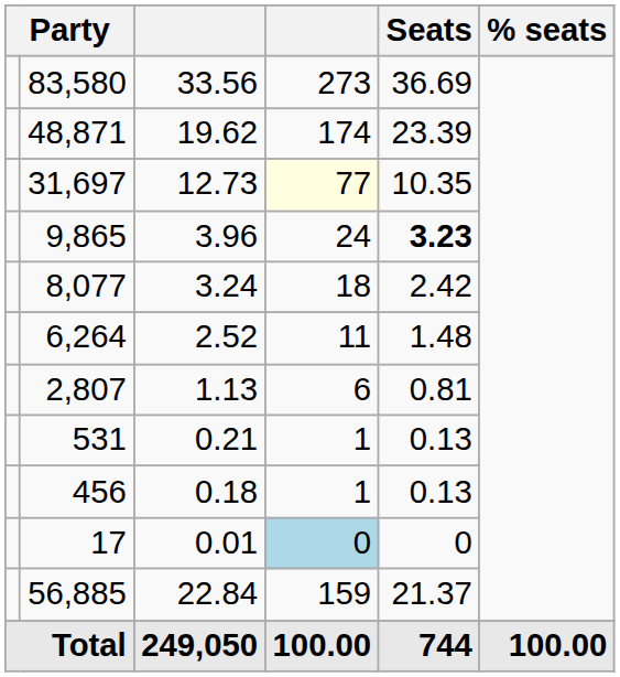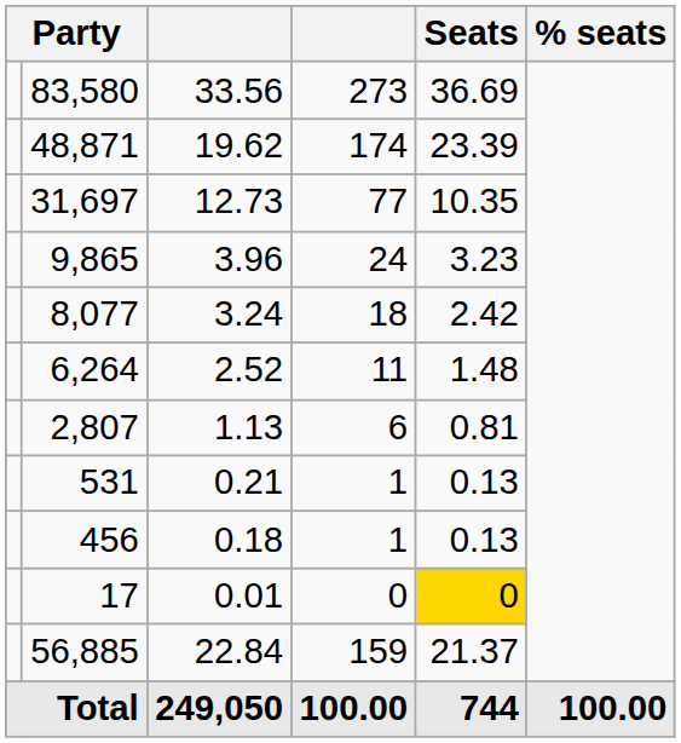31,697 | column 4: lightyellow background -> no background
9,865 | Seats: bold -> normal
17 | column 4: lightblue background -> no background
17 | Seats: no background -> gold background
